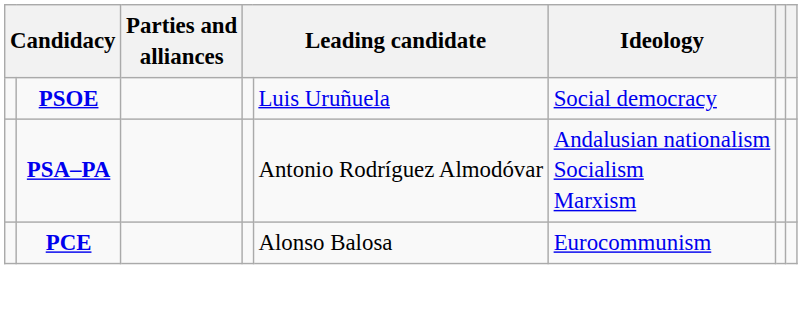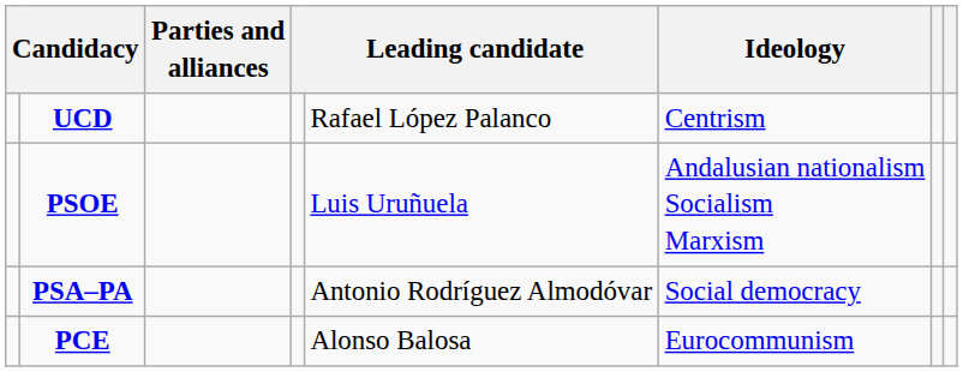+ row: UCD | Rafael López Palanco | Centrism
PSOE | Ideology: Social democracy -> Andalusian nationalism Socialism Marxism
PSA–PA | Ideology: Andalusian nationalism Socialism Marxism -> Social democracy
